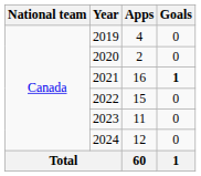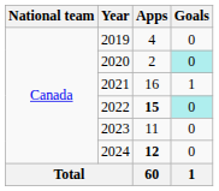2020 | Goals: no background -> paleturquoise background
2021 | Goals: bold -> normal
2022 | Apps: normal -> bold
2022 | Goals: no background -> paleturquoise background
2024 | Apps: normal -> bold
